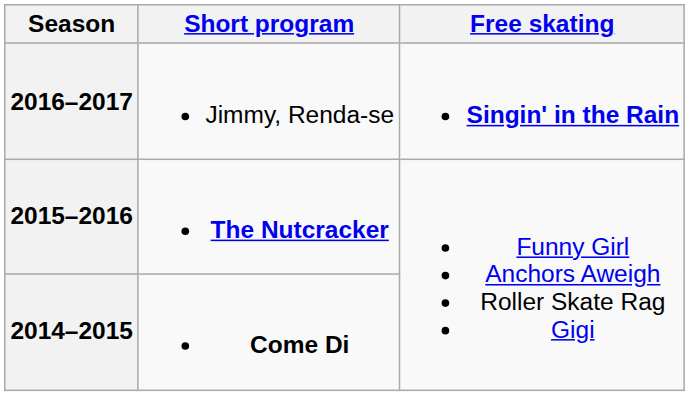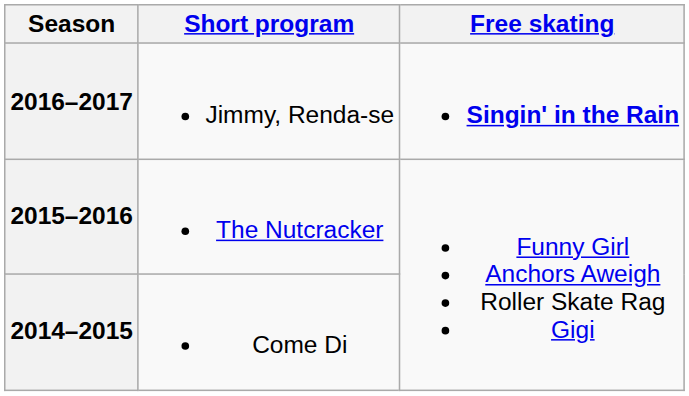2015–2016 | Short program: bold -> normal
2014–2015 | Short program: bold -> normal
